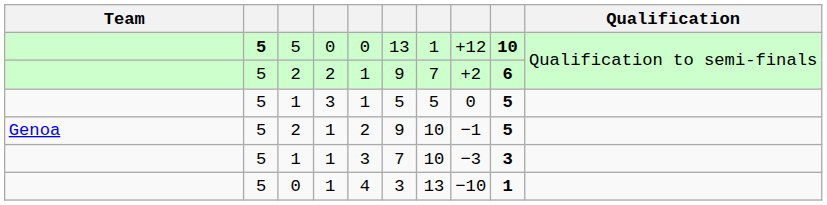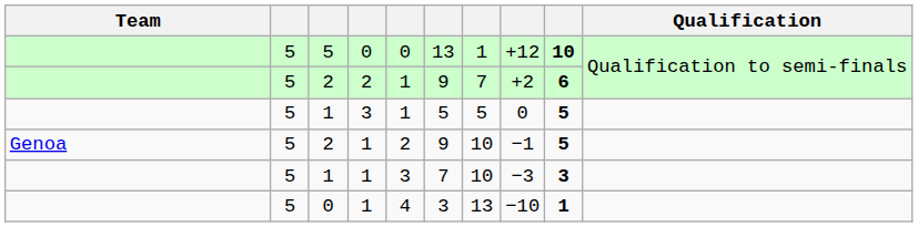row 2 | column 2: bold -> normal
